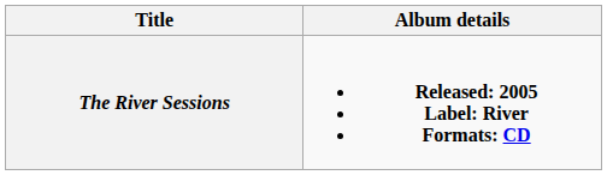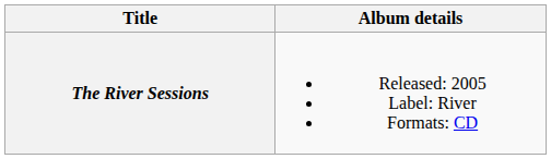The River Sessions | Album details: bold -> normal
